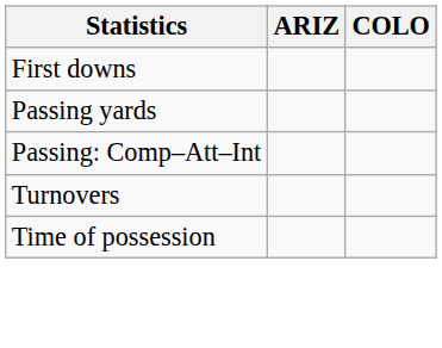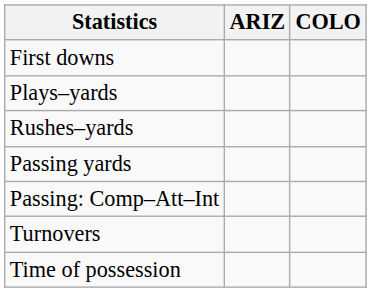+ row: Plays–yards
+ row: Rushes–yards
